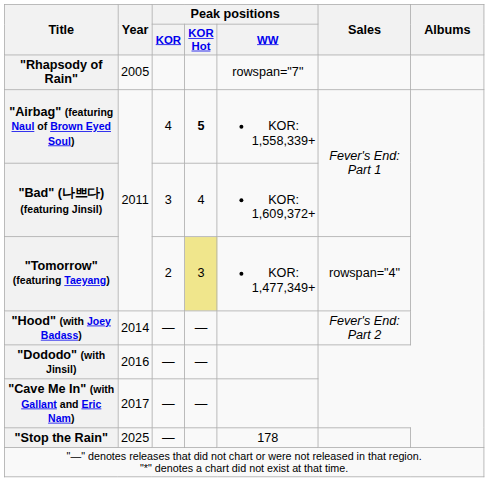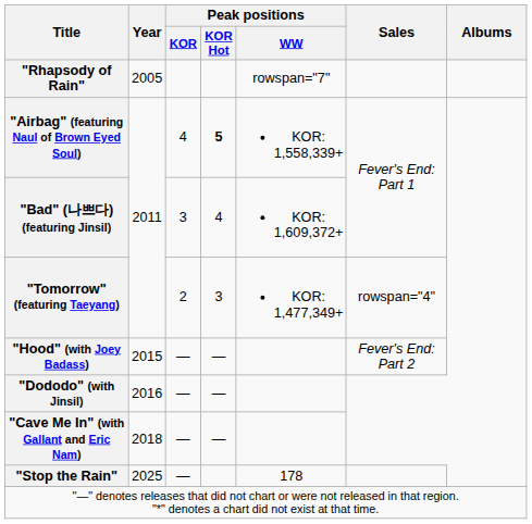"Tomorrow" (featuring Taeyang) | Peak positions / KOR Hot: khaki background -> no background
"Hood" (with Joey Badass) | Year: 2014 -> 2015
"Cave Me In" (with Gallant and Eric Nam) | Year: 2017 -> 2018
